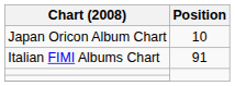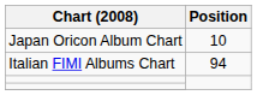row 3 | Position: 91 -> 94
